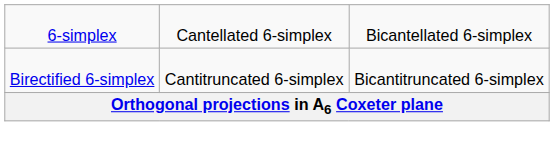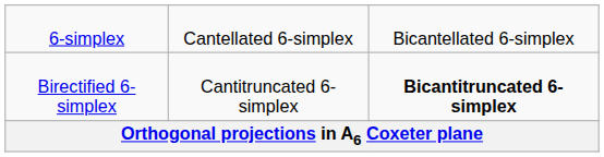Birectified 6-simplex | column 3: normal -> bold
